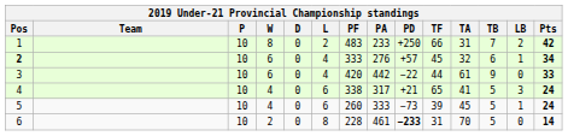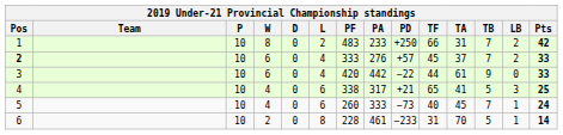row 4 | TA: 32 -> 37
row 4 | TB: 6 -> 7
row 4 | LB: 1 -> 2
row 4 | Pts: 34 -> 33
row 6 | Pts: 24 -> 25
row 7 | TF: 39 -> 40
row 7 | TB: 5 -> 7
row 8 | PD: bold -> normal
row 8 | LB: 0 -> 1
